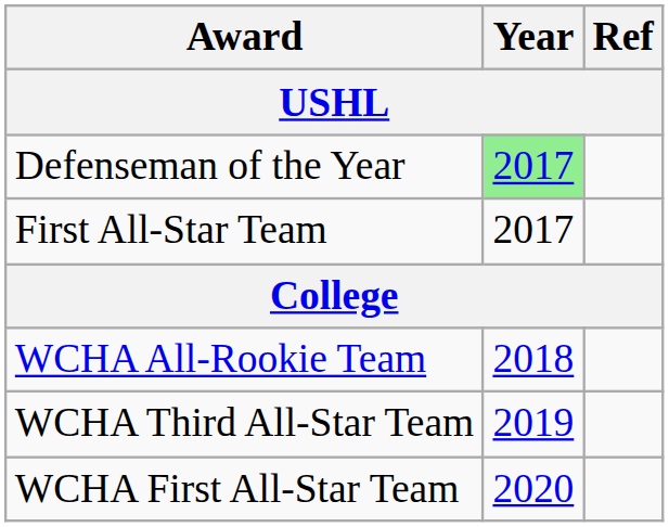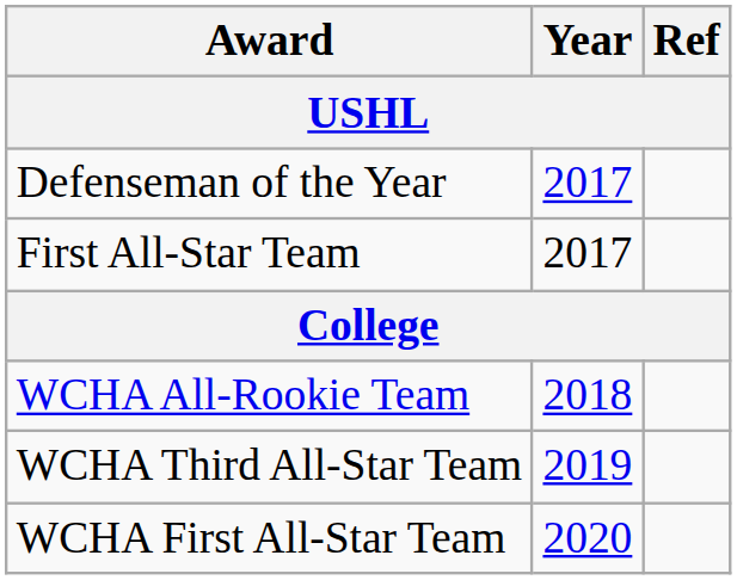Defenseman of the Year | Year: lightgreen background -> no background
